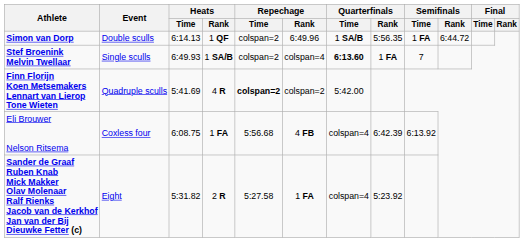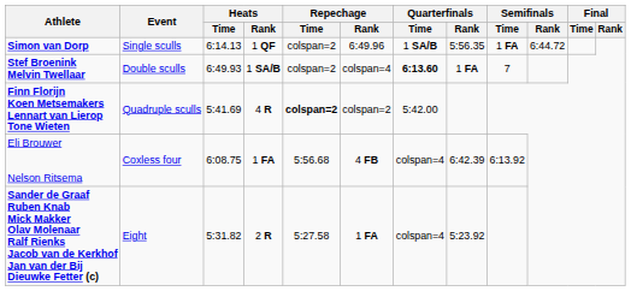Simon van Dorp | Event: Double sculls -> Single sculls
Stef Broenink Melvin Twellaar | Event: Single sculls -> Double sculls
